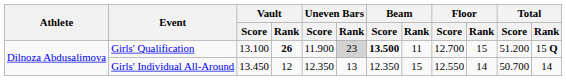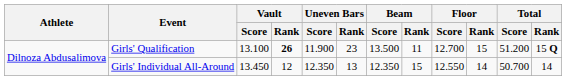Girls' Qualification | Uneven Bars / Rank: lightgrey background -> no background
Girls' Qualification | Beam / Score: bold -> normal
